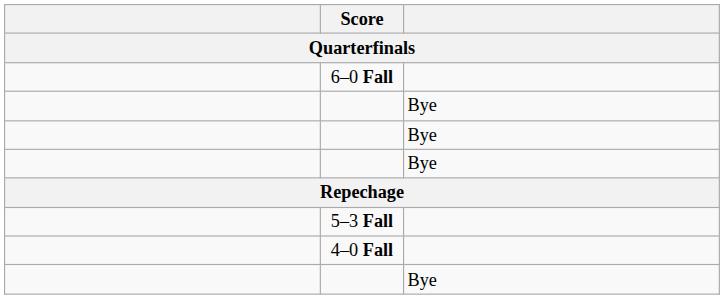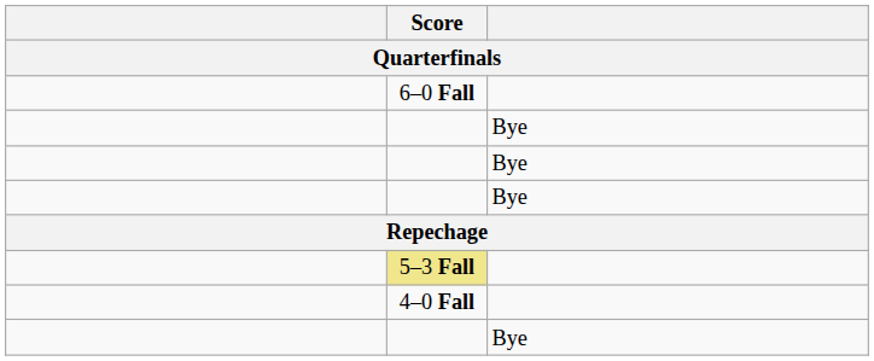5–3 Fall | Score: no background -> khaki background
